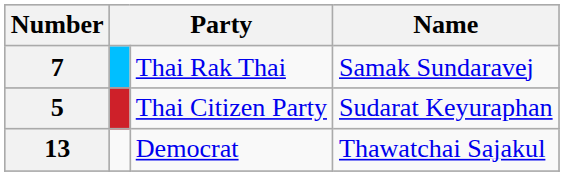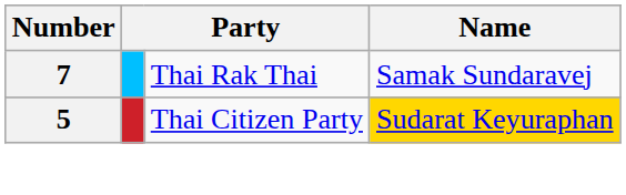5 | Name: no background -> gold background
- row: 13 | Democrat | Thawatchai Sajakul
